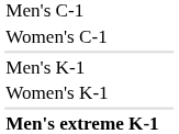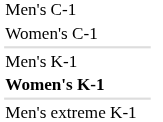Women's K-1 | column 1: normal -> bold
Men's extreme K-1 | column 1: bold -> normal
